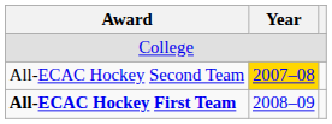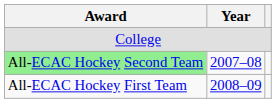All-ECAC Hockey Second Team | Award: no background -> lightgreen background
All-ECAC Hockey Second Team | Year: gold background -> no background
All-ECAC Hockey First Team | Award: bold -> normal
